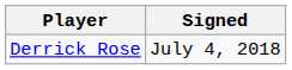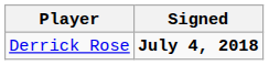Derrick Rose | Signed: normal -> bold
